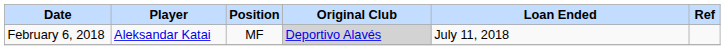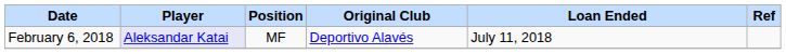February 6, 2018 | Player: no background -> lavender background
February 6, 2018 | Original Club: lightgrey background -> no background
